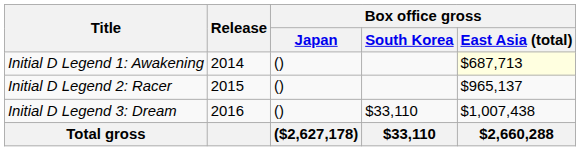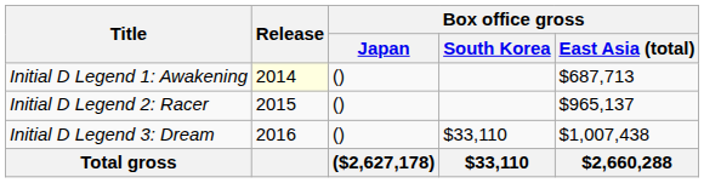Initial D Legend 1: Awakening | Release: no background -> lightyellow background
Initial D Legend 1: Awakening | Box office gross / East Asia (total): lightyellow background -> no background
